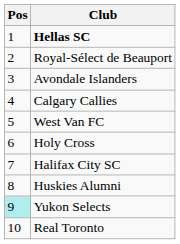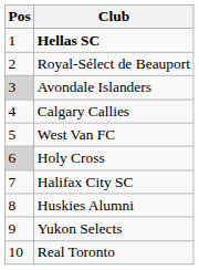Avondale Islanders | Pos: no background -> lightgrey background
Holy Cross | Pos: no background -> lightgrey background
Yukon Selects | Pos: paleturquoise background -> no background
